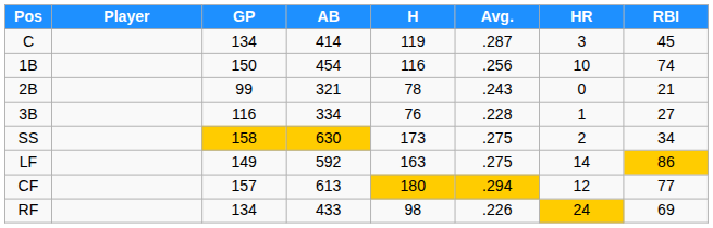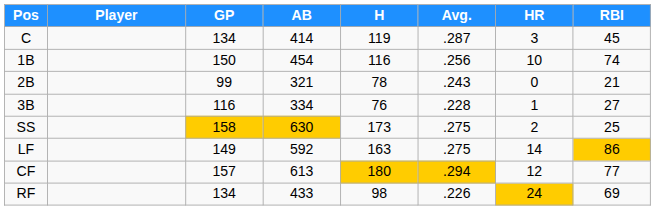SS | RBI: 34 -> 25
